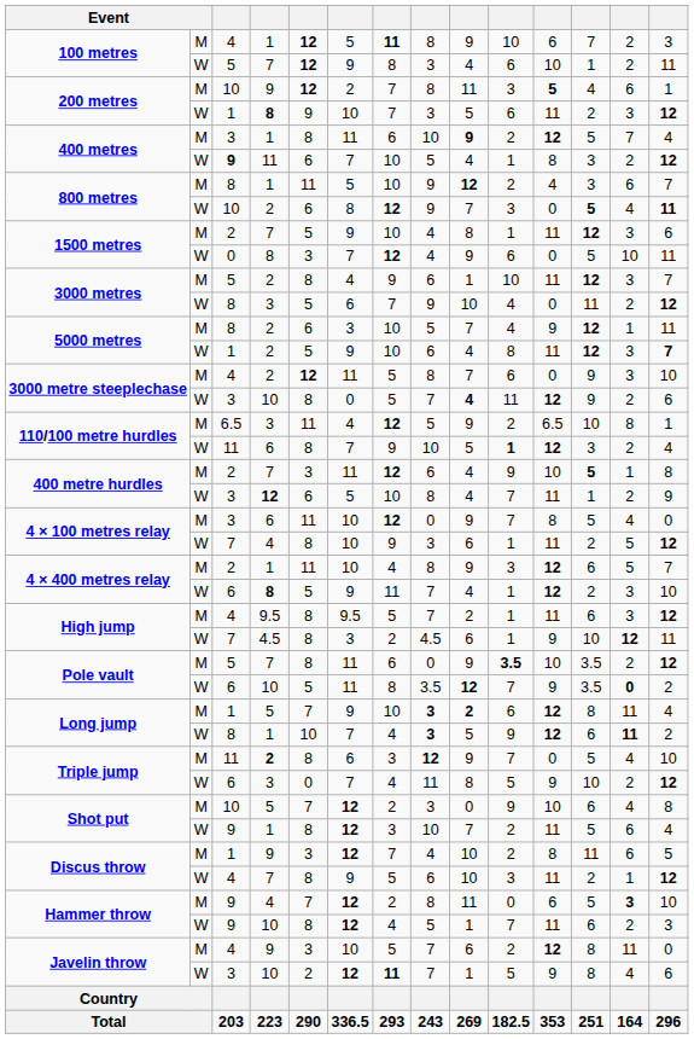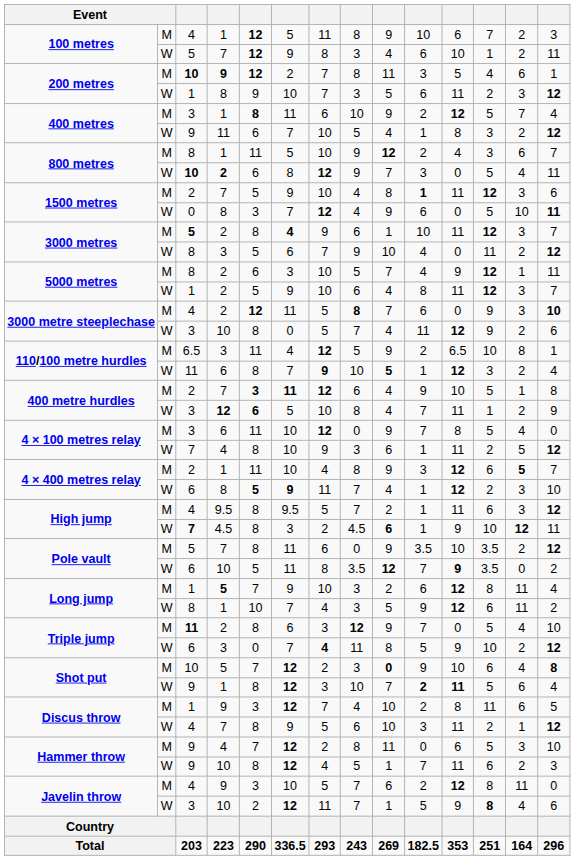100 metres / M | column 7: bold -> normal
200 metres / M | column 3: normal -> bold
200 metres / M | column 4: normal -> bold
200 metres / M | column 11: bold -> normal
200 metres / W | column 4: bold -> normal
400 metres / M | column 5: normal -> bold
400 metres / M | column 9: bold -> normal
400 metres / W | column 3: bold -> normal
800 metres / W | column 3: normal -> bold
800 metres / W | column 4: normal -> bold
800 metres / W | column 12: bold -> normal
800 metres / W | column 14: bold -> normal
1500 metres / M | column 10: normal -> bold
1500 metres / W | column 14: normal -> bold
3000 metres / M | column 3: normal -> bold
3000 metres / M | column 6: normal -> bold
5000 metres / W | column 14: bold -> normal
3000 metre steeplechase / M | column 8: normal -> bold
3000 metre steeplechase / M | column 14: normal -> bold
3000 metre steeplechase / W | column 9: bold -> normal
110/100 metre hurdles / W | column 7: normal -> bold
110/100 metre hurdles / W | column 9: normal -> bold
110/100 metre hurdles / W | column 10: bold -> normal
400 metre hurdles / M | column 5: normal -> bold
400 metre hurdles / M | column 6: normal -> bold
400 metre hurdles / M | column 12: bold -> normal
400 metre hurdles / W | column 5: normal -> bold
4 × 400 metres relay / M | column 13: normal -> bold
4 × 400 metres relay / W | column 4: bold -> normal
4 × 400 metres relay / W | column 5: normal -> bold
4 × 400 metres relay / W | column 6: normal -> bold
High jump / W | column 3: normal -> bold
High jump / W | column 9: normal -> bold
Pole vault / M | column 10: bold -> normal
Pole vault / W | column 11: normal -> bold
Pole vault / W | column 13: bold -> normal
Long jump / M | column 4: normal -> bold
Long jump / M | column 8: bold -> normal
Long jump / M | column 9: bold -> normal
Long jump / W | column 8: bold -> normal
Long jump / W | column 13: bold -> normal
Triple jump / M | column 3: normal -> bold
Triple jump / M | column 4: bold -> normal
Triple jump / W | column 7: normal -> bold
Shot put / M | column 9: normal -> bold
Shot put / M | column 14: normal -> bold
Shot put / W | column 10: normal -> bold
Shot put / W | column 11: normal -> bold
Hammer throw / M | column 13: bold -> normal
Javelin throw / W | column 7: bold -> normal
Javelin throw / W | column 12: normal -> bold
